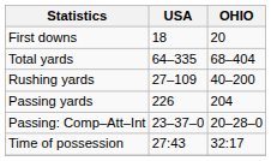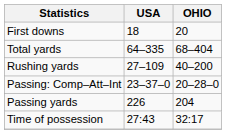rows swapped: Passing yards <-> Passing: Comp–Att–Int
